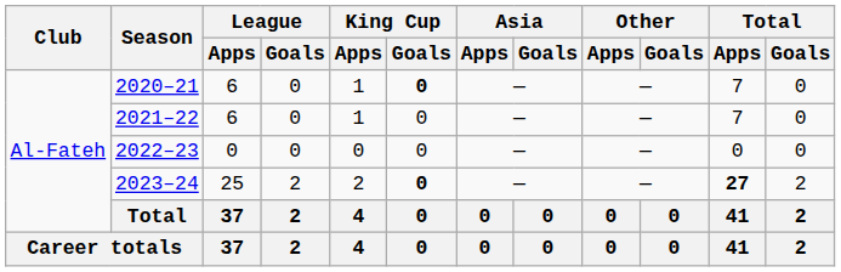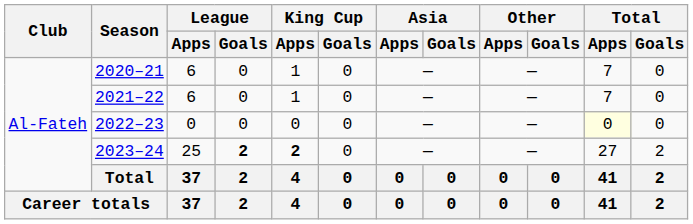2020–21 | King Cup / Goals: bold -> normal
2022–23 | Total / Apps: no background -> lightyellow background
2023–24 | League / Goals: normal -> bold
2023–24 | King Cup / Apps: normal -> bold
2023–24 | King Cup / Goals: bold -> normal
2023–24 | Total / Apps: bold -> normal
